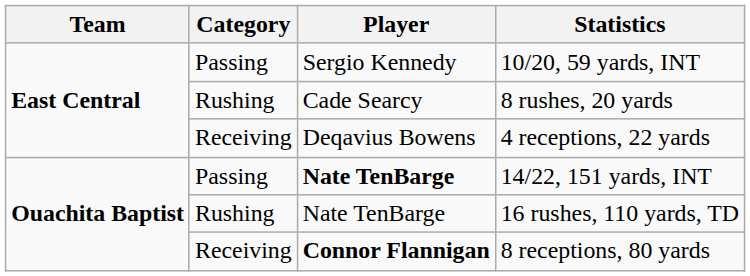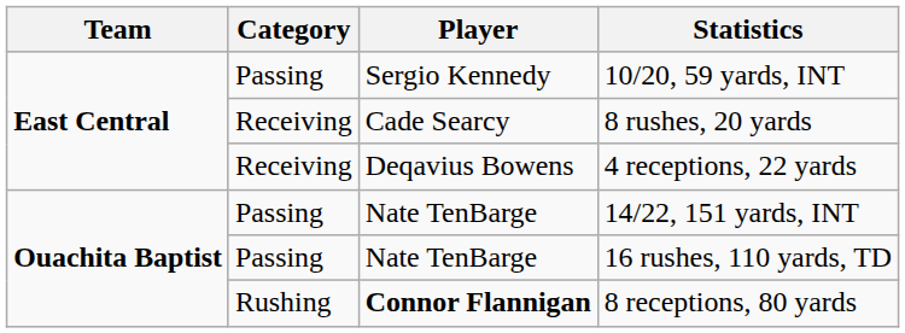8 rushes, 20 yards | Category: Rushing -> Receiving
14/22, 151 yards, INT | Player: bold -> normal
16 rushes, 110 yards, TD | Category: Rushing -> Passing
8 receptions, 80 yards | Category: Receiving -> Rushing
